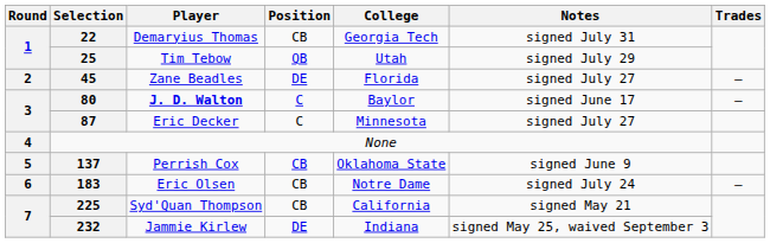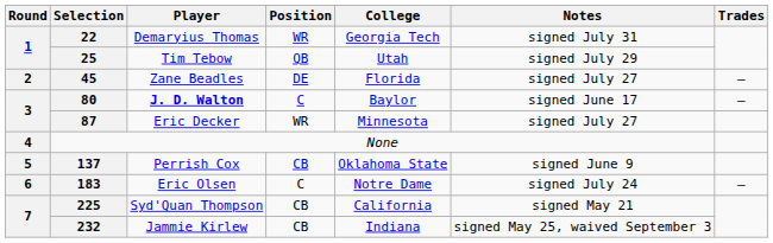22 | Position: CB -> WR
87 | Position: C -> WR
183 | Position: CB -> C
232 | Position: DE -> CB
